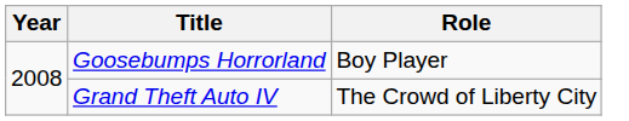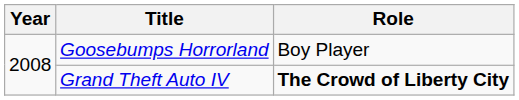Grand Theft Auto IV | Role: normal -> bold
